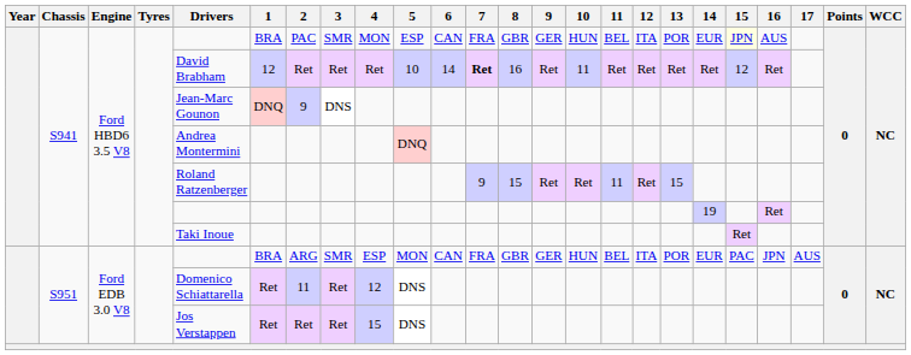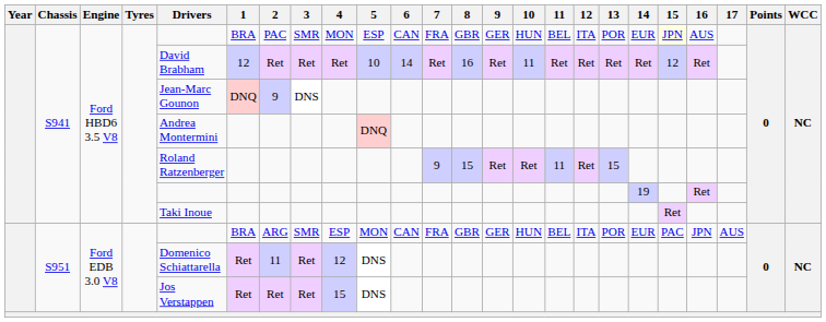row 3 | 7: bold -> normal
